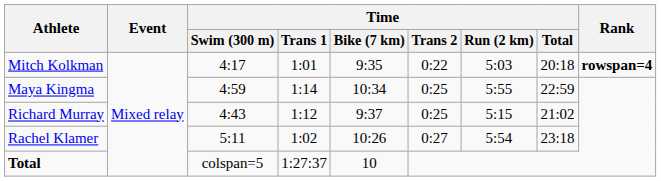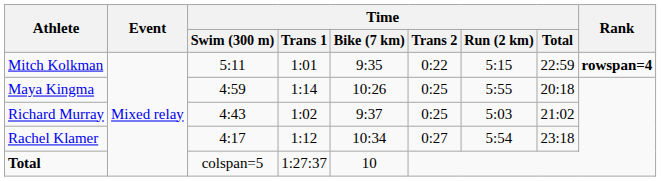Mitch Kolkman | Time / Swim (300 m): 4:17 -> 5:11
Mitch Kolkman | Time / Run (2 km): 5:03 -> 5:15
Mitch Kolkman | Time / Total: 20:18 -> 22:59
Maya Kingma | Time / Bike (7 km): 10:34 -> 10:26
Maya Kingma | Time / Total: 22:59 -> 20:18
Richard Murray | Time / Trans 1: 1:12 -> 1:02
Richard Murray | Time / Run (2 km): 5:15 -> 5:03
Rachel Klamer | Time / Swim (300 m): 5:11 -> 4:17
Rachel Klamer | Time / Trans 1: 1:02 -> 1:12
Rachel Klamer | Time / Bike (7 km): 10:26 -> 10:34
